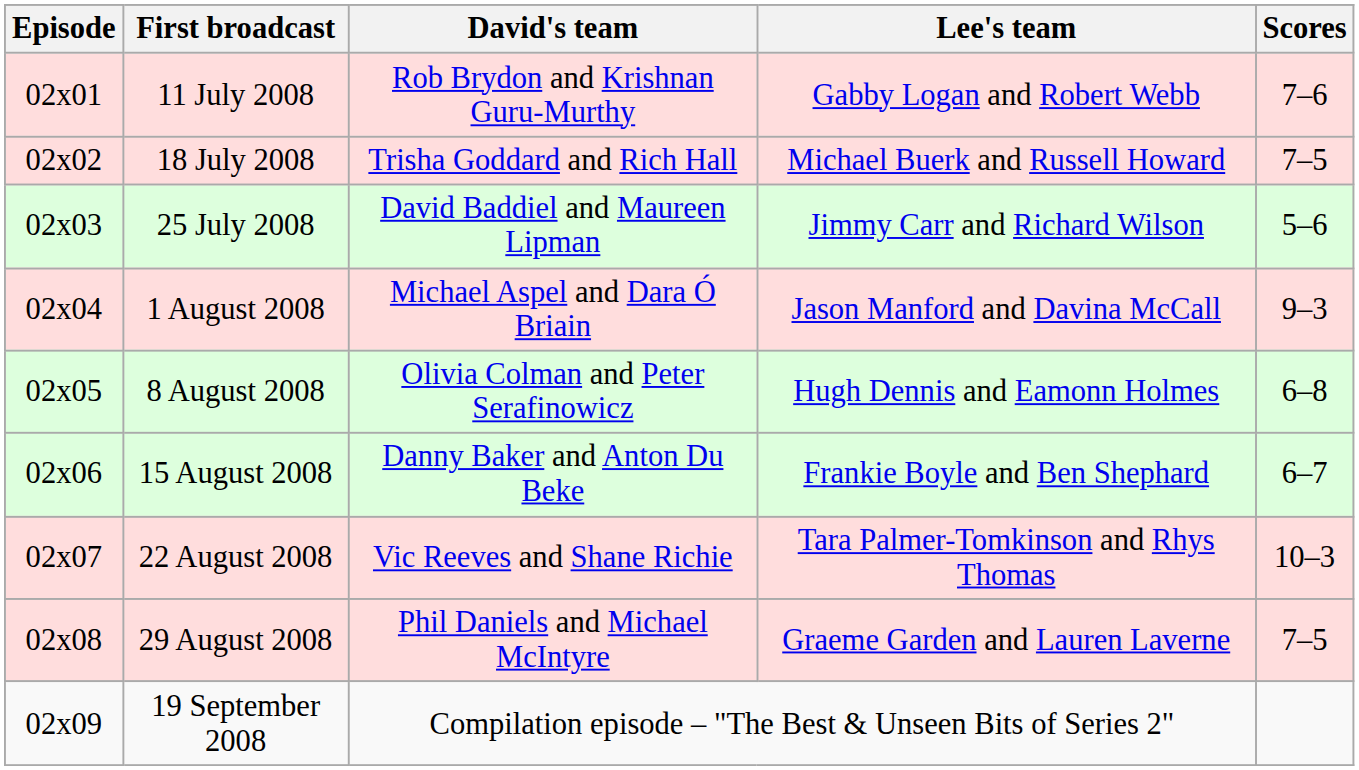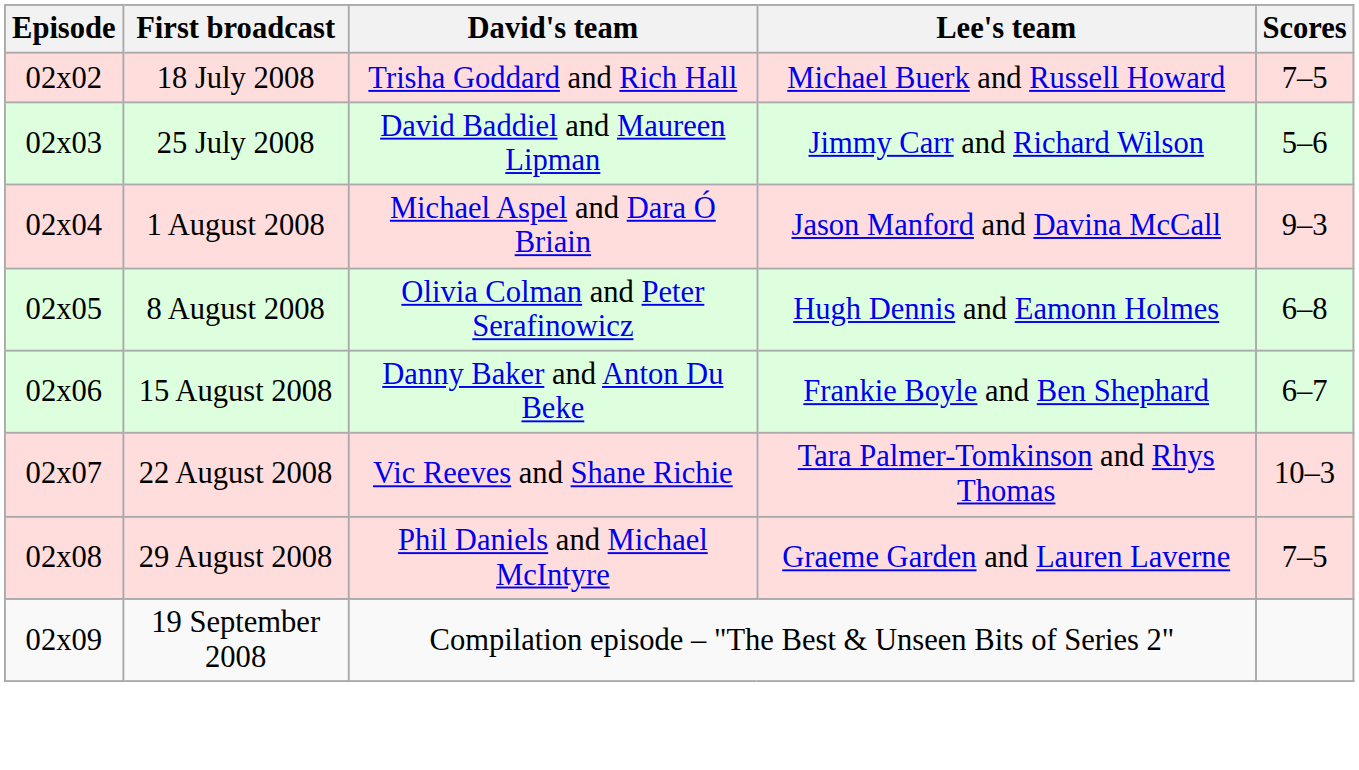- row: 02x01 | 11 July 2008 | Rob Brydon and Krishnan Guru-Murthy | Gabby Logan and Robert Webb | 7–6
